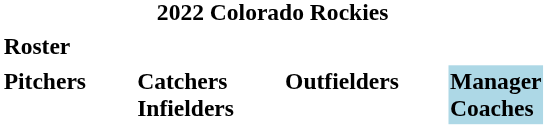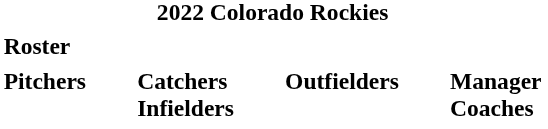Pitchers | column 4: lightblue background -> no background
